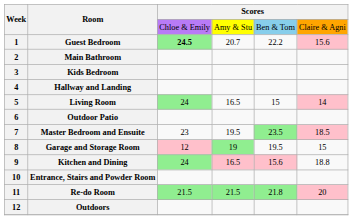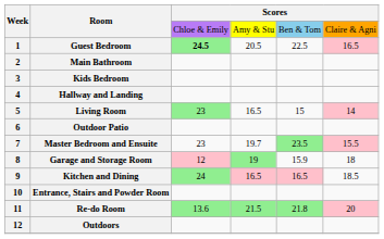Guest Bedroom | column 4: 20.7 -> 20.5
Guest Bedroom | column 5: 22.2 -> 22.5
Guest Bedroom | column 6: 15.6 -> 16.5
Living Room | column 3: 24 -> 23
Master Bedroom and Ensuite | column 4: 19.5 -> 19.7
Master Bedroom and Ensuite | column 6: 18.5 -> 15.5
Garage and Storage Room | column 5: 19.5 -> 15.9
Garage and Storage Room | column 6: 15 -> 18
Kitchen and Dining | column 5: 15.6 -> 16.5
Kitchen and Dining | column 6: 18.8 -> 18.5
Re-do Room | column 3: 21.5 -> 13.6
